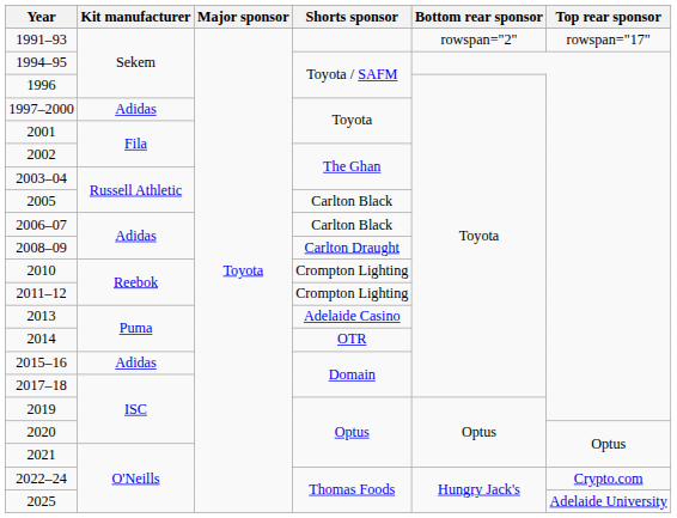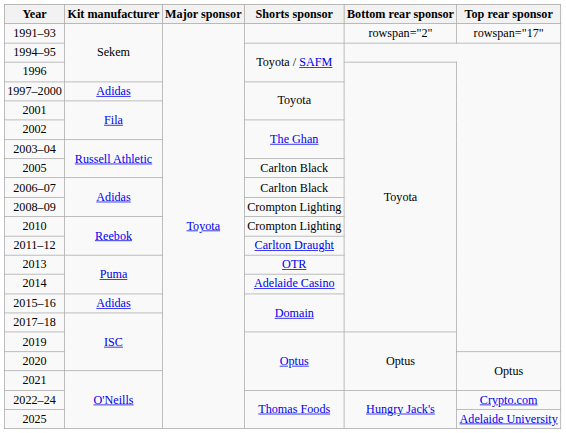2008–09 | Shorts sponsor: Carlton Draught -> Crompton Lighting
2011–12 | Shorts sponsor: Crompton Lighting -> Carlton Draught
2013 | Shorts sponsor: Adelaide Casino -> OTR
2014 | Shorts sponsor: OTR -> Adelaide Casino
